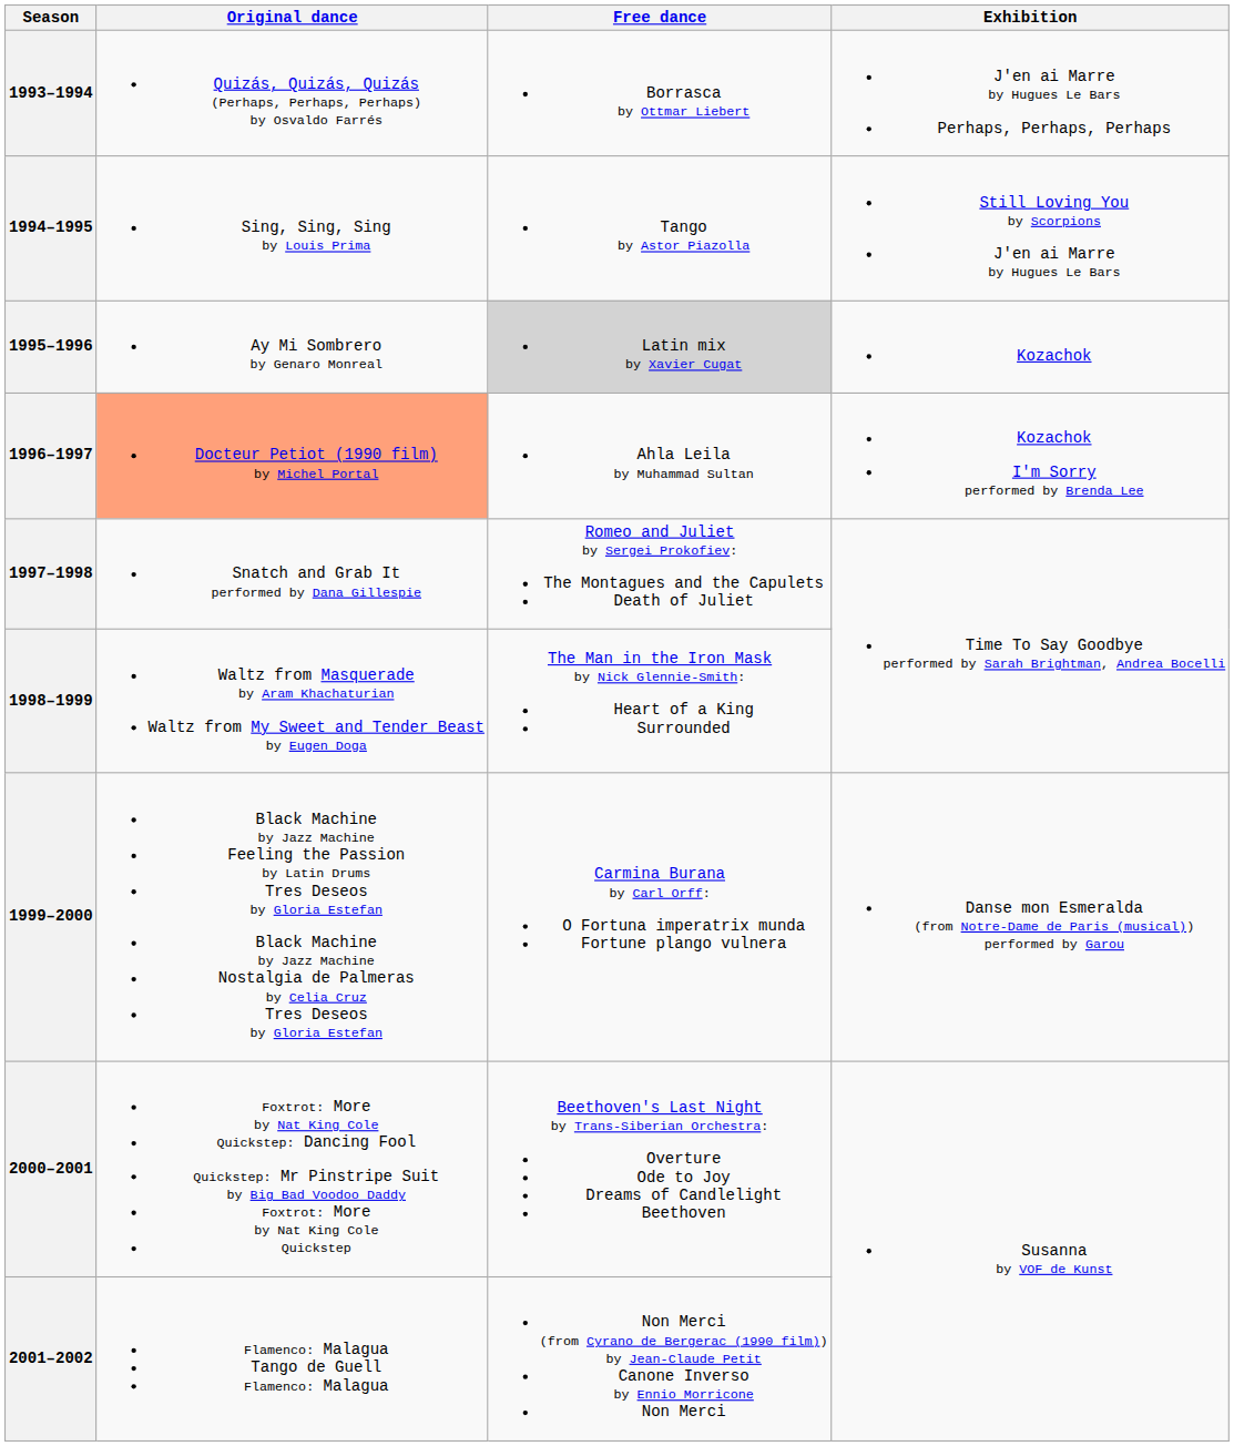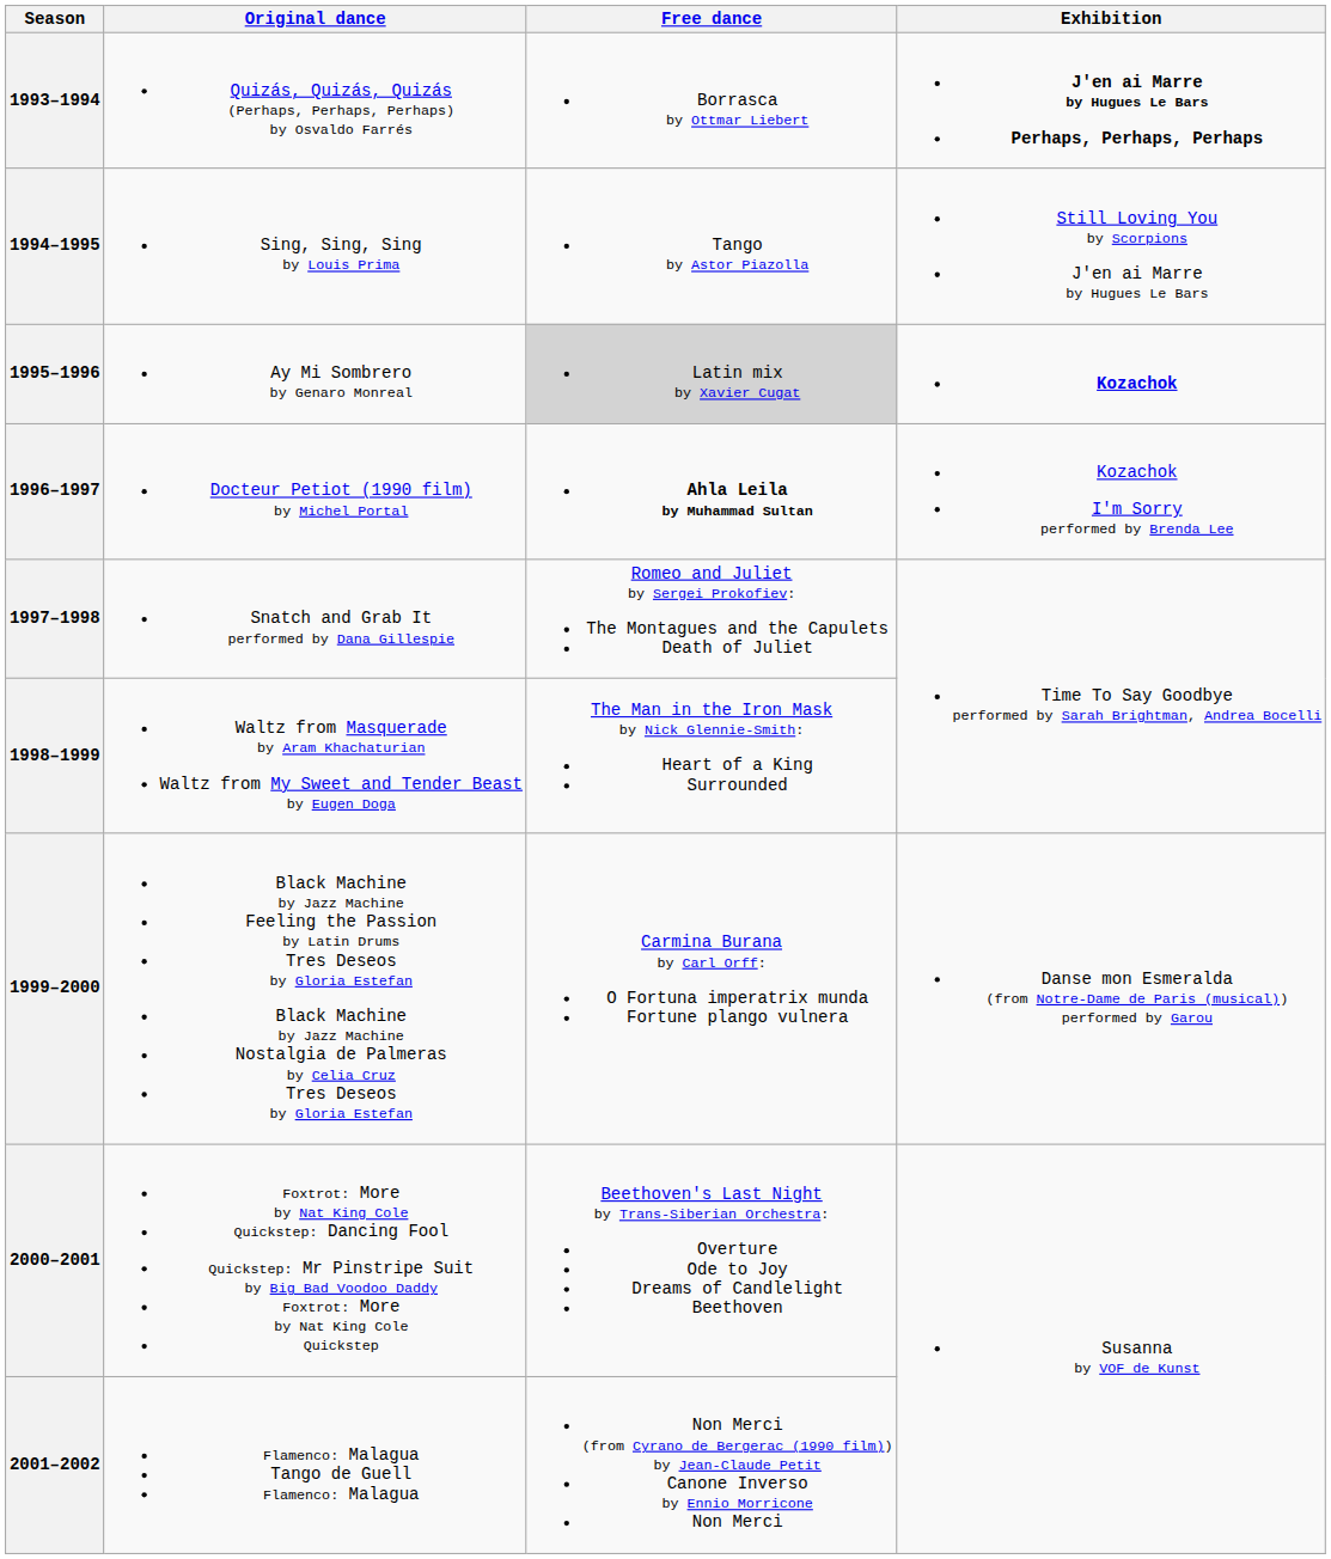1993–1994 | Exhibition: normal -> bold
1995–1996 | Exhibition: normal -> bold
1996–1997 | Original dance: lightsalmon background -> no background
1996–1997 | Free dance: normal -> bold
